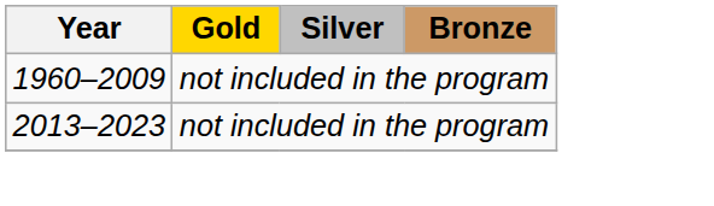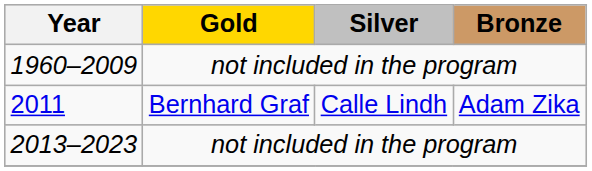+ row: 2011 | Bernhard Graf | Calle Lindh | Adam Zika
